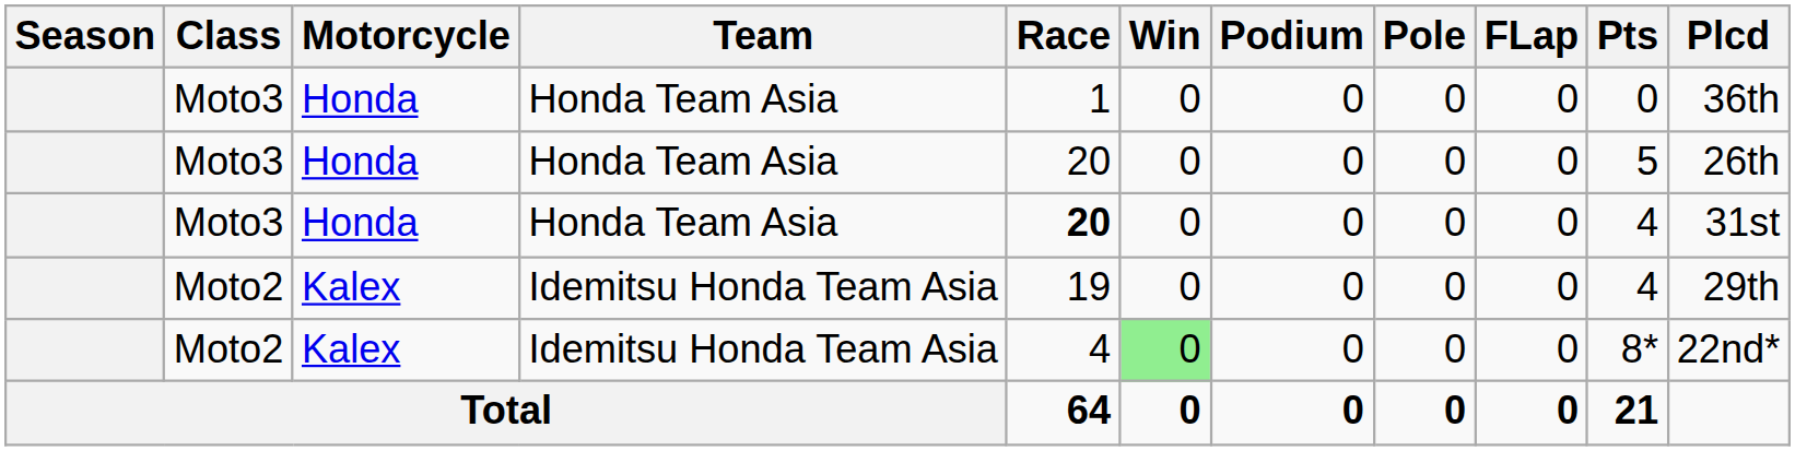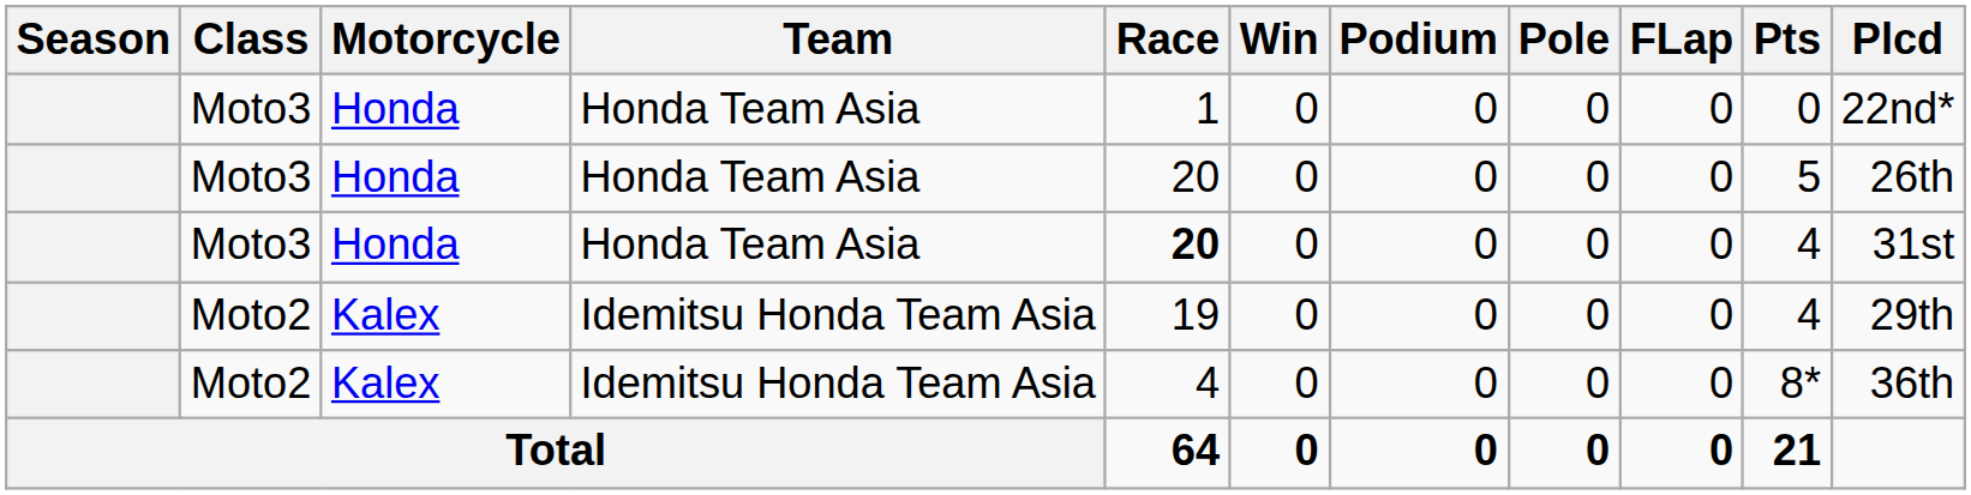row 2 | Plcd: 36th -> 22nd*
row 6 | Win: lightgreen background -> no background
row 6 | Plcd: 22nd* -> 36th
